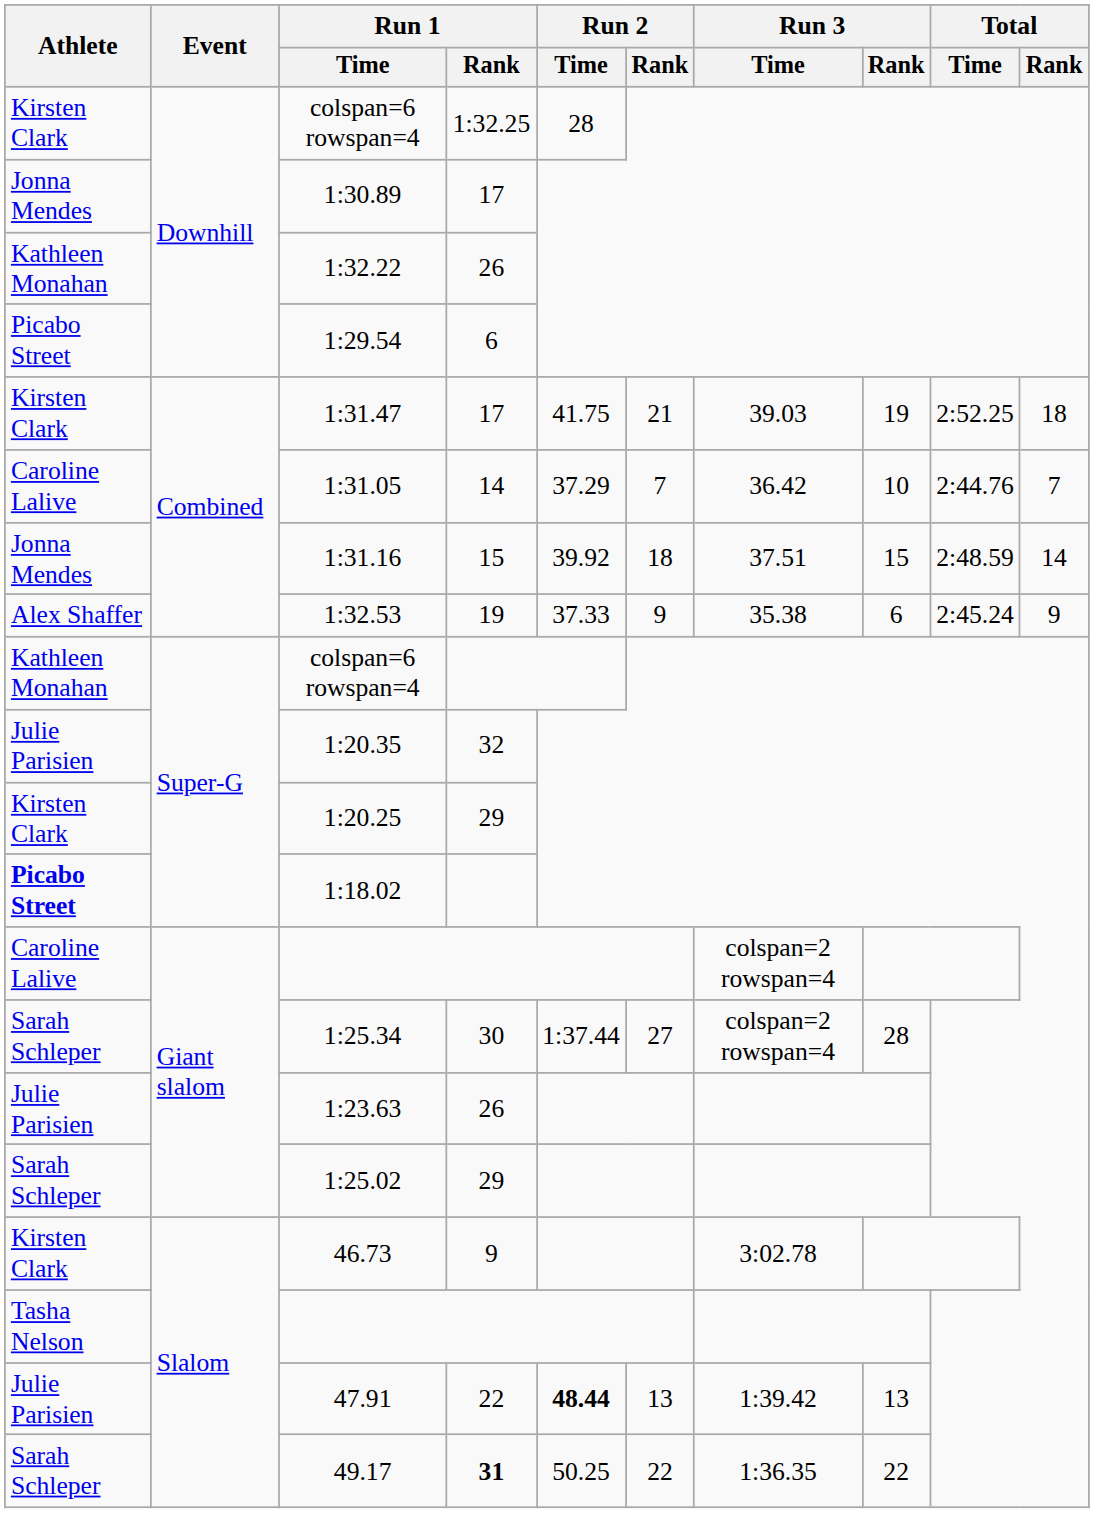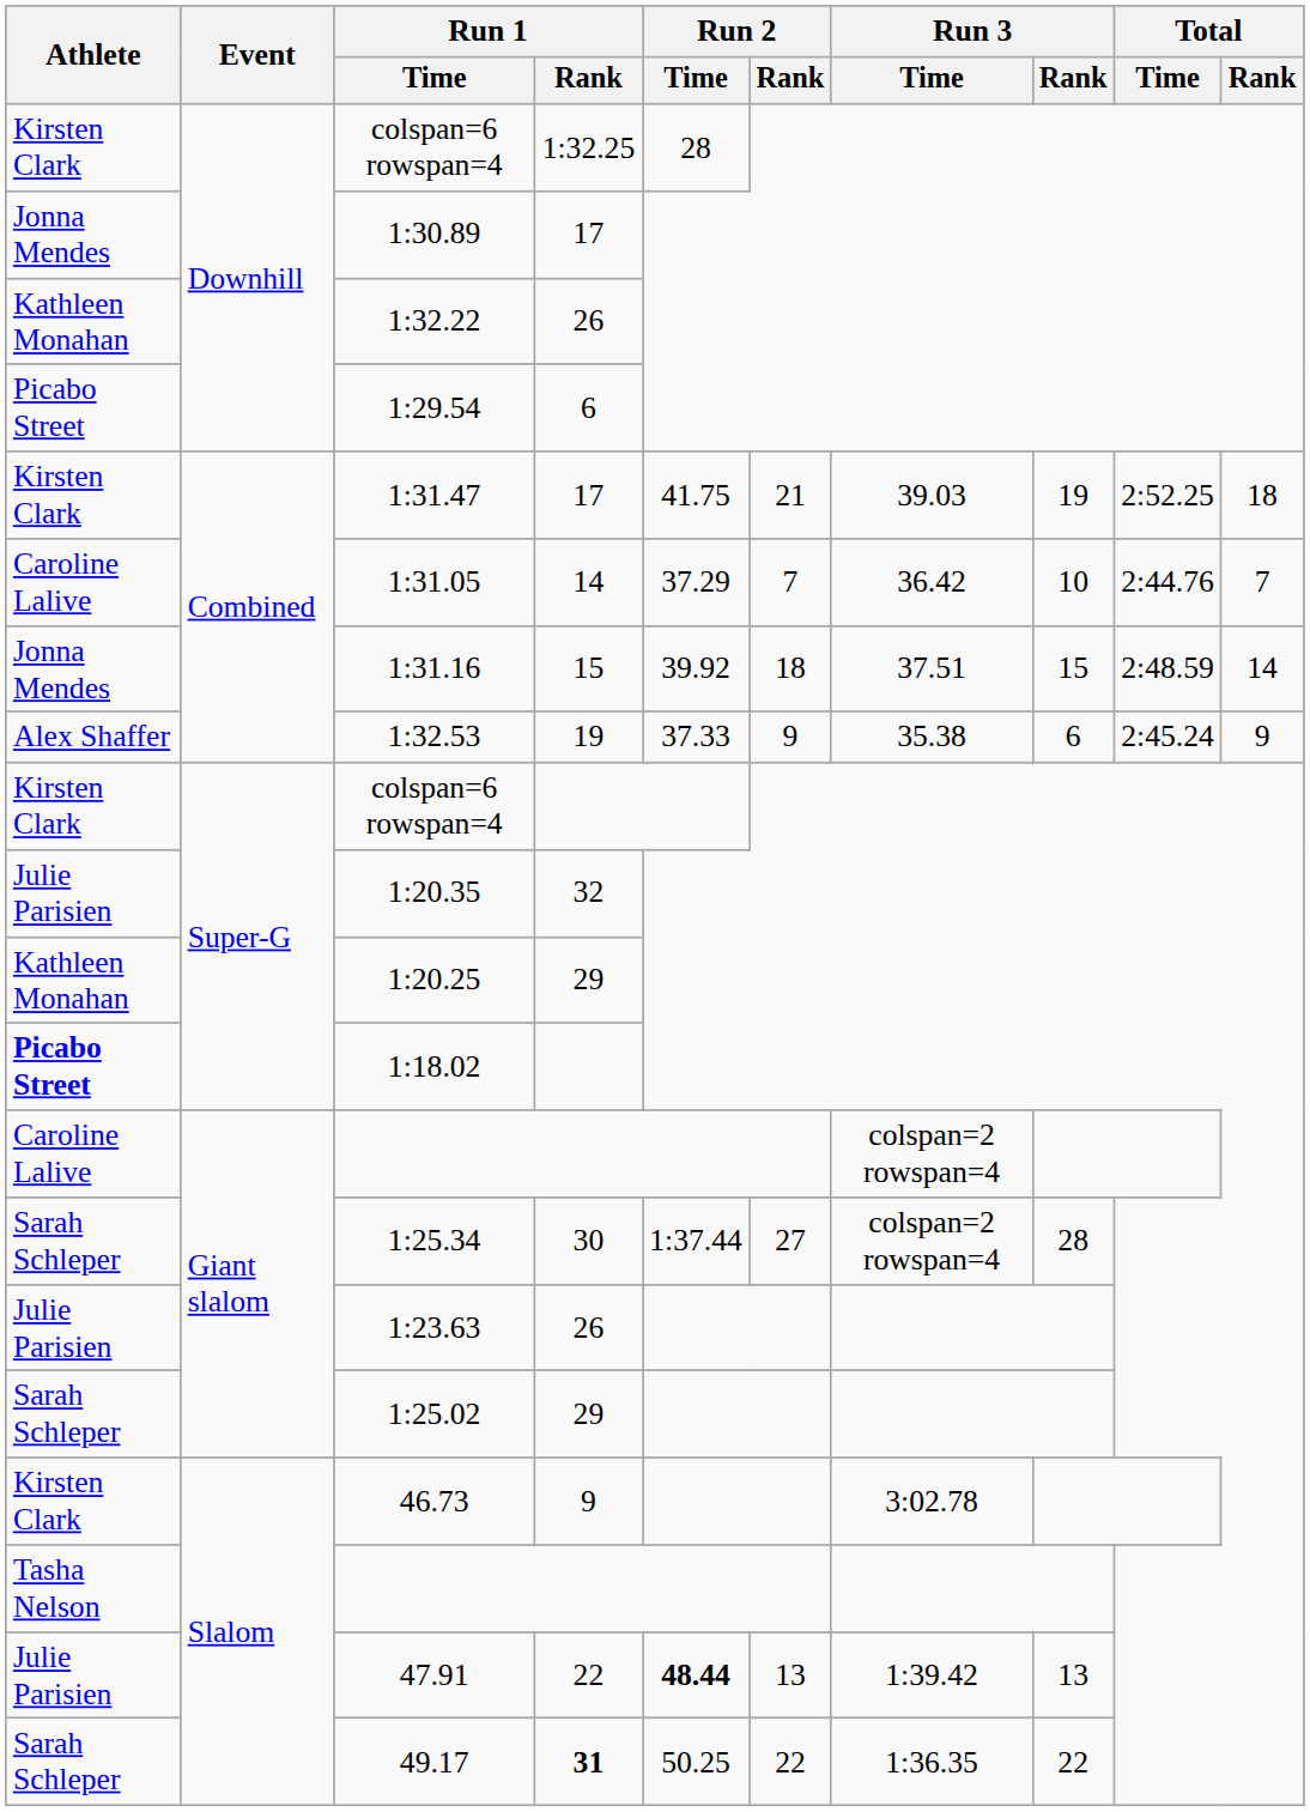Super-G / colspan=6 rowspan=4 | Athlete: Kathleen Monahan -> Kirsten Clark
1:20.25 | Athlete: Kirsten Clark -> Kathleen Monahan
